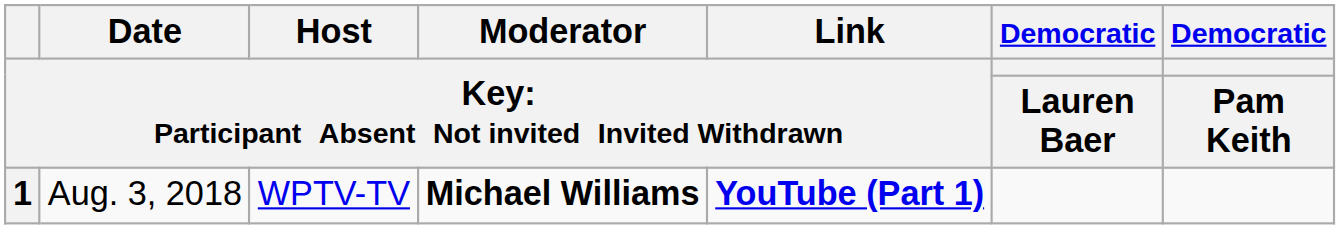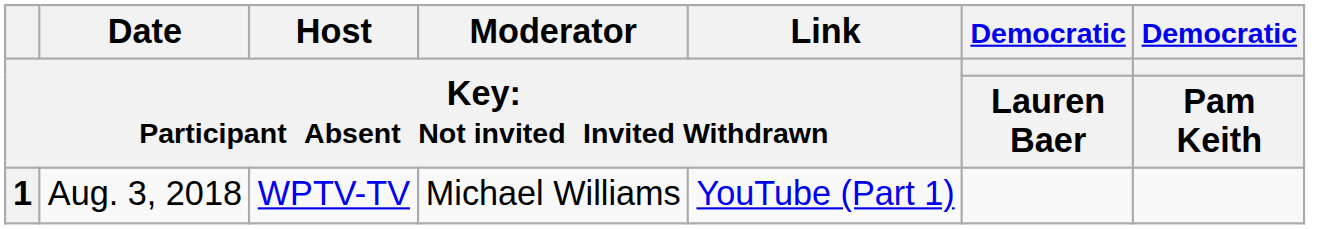1 | column 4: bold -> normal
1 | column 5: bold -> normal
